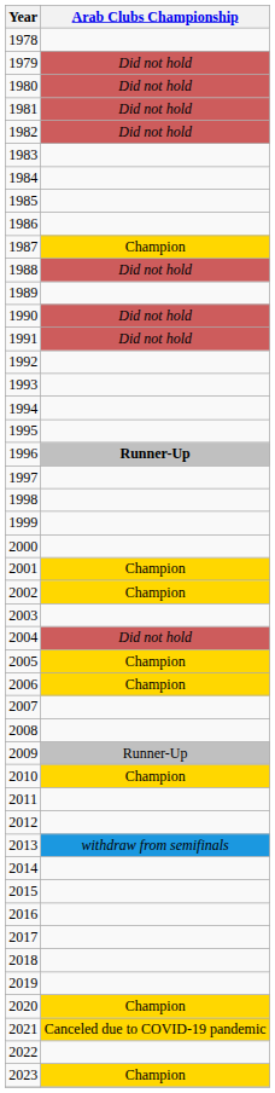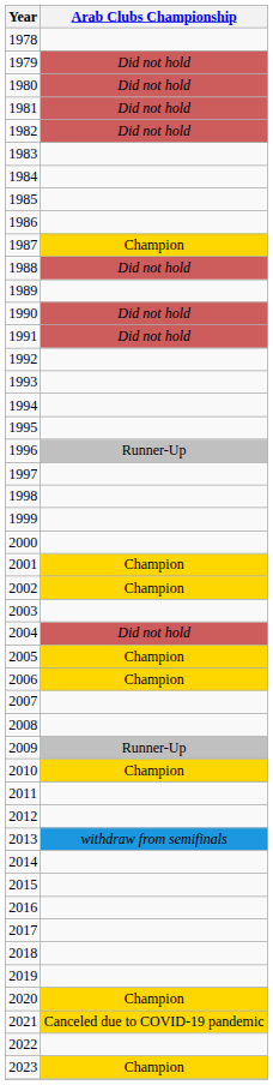1996 | Arab Clubs Championship: bold -> normal
